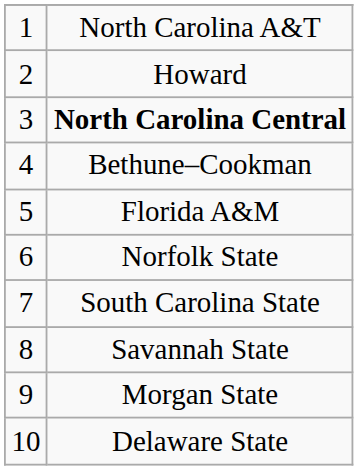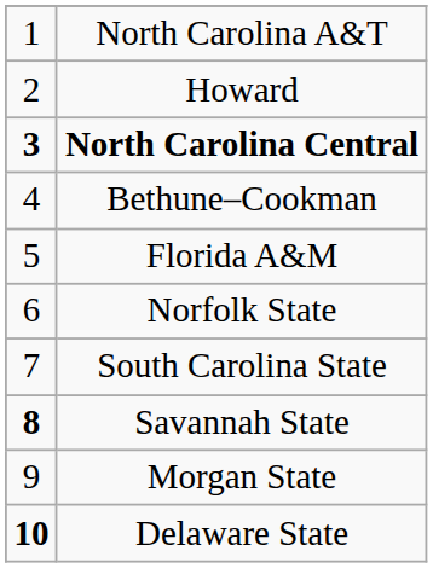North Carolina Central | column 1: normal -> bold
Savannah State | column 1: normal -> bold
Delaware State | column 1: normal -> bold
